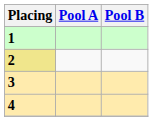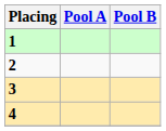2 | Placing: khaki background -> no background
